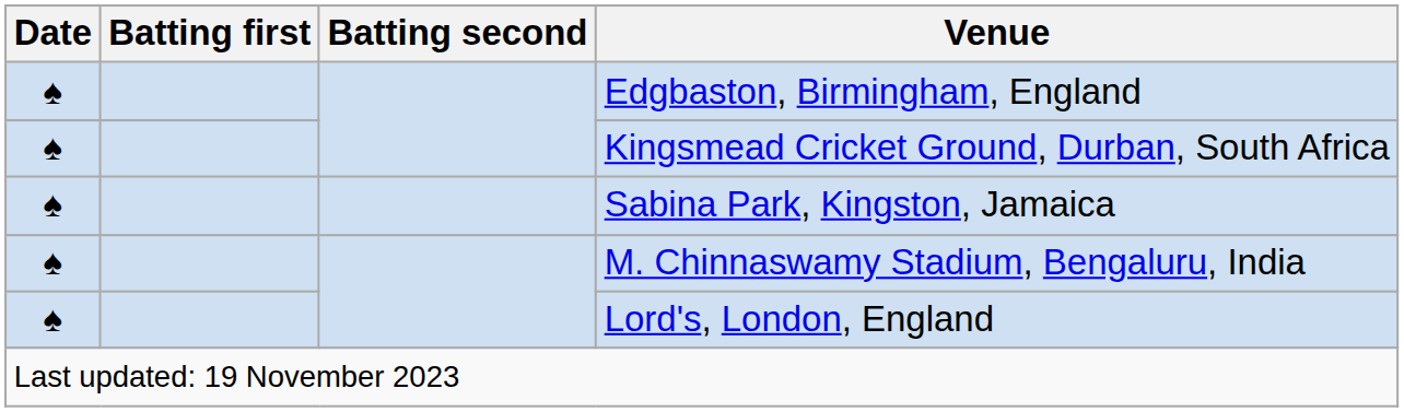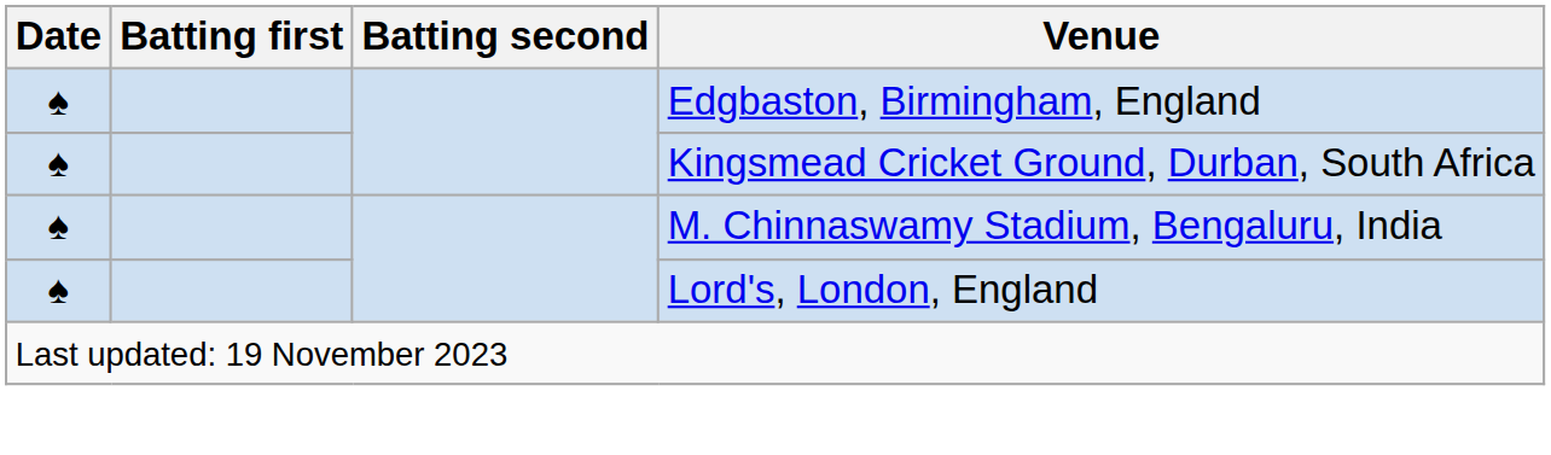- row: ♠ | Sabina Park, Kingston, Jamaica
